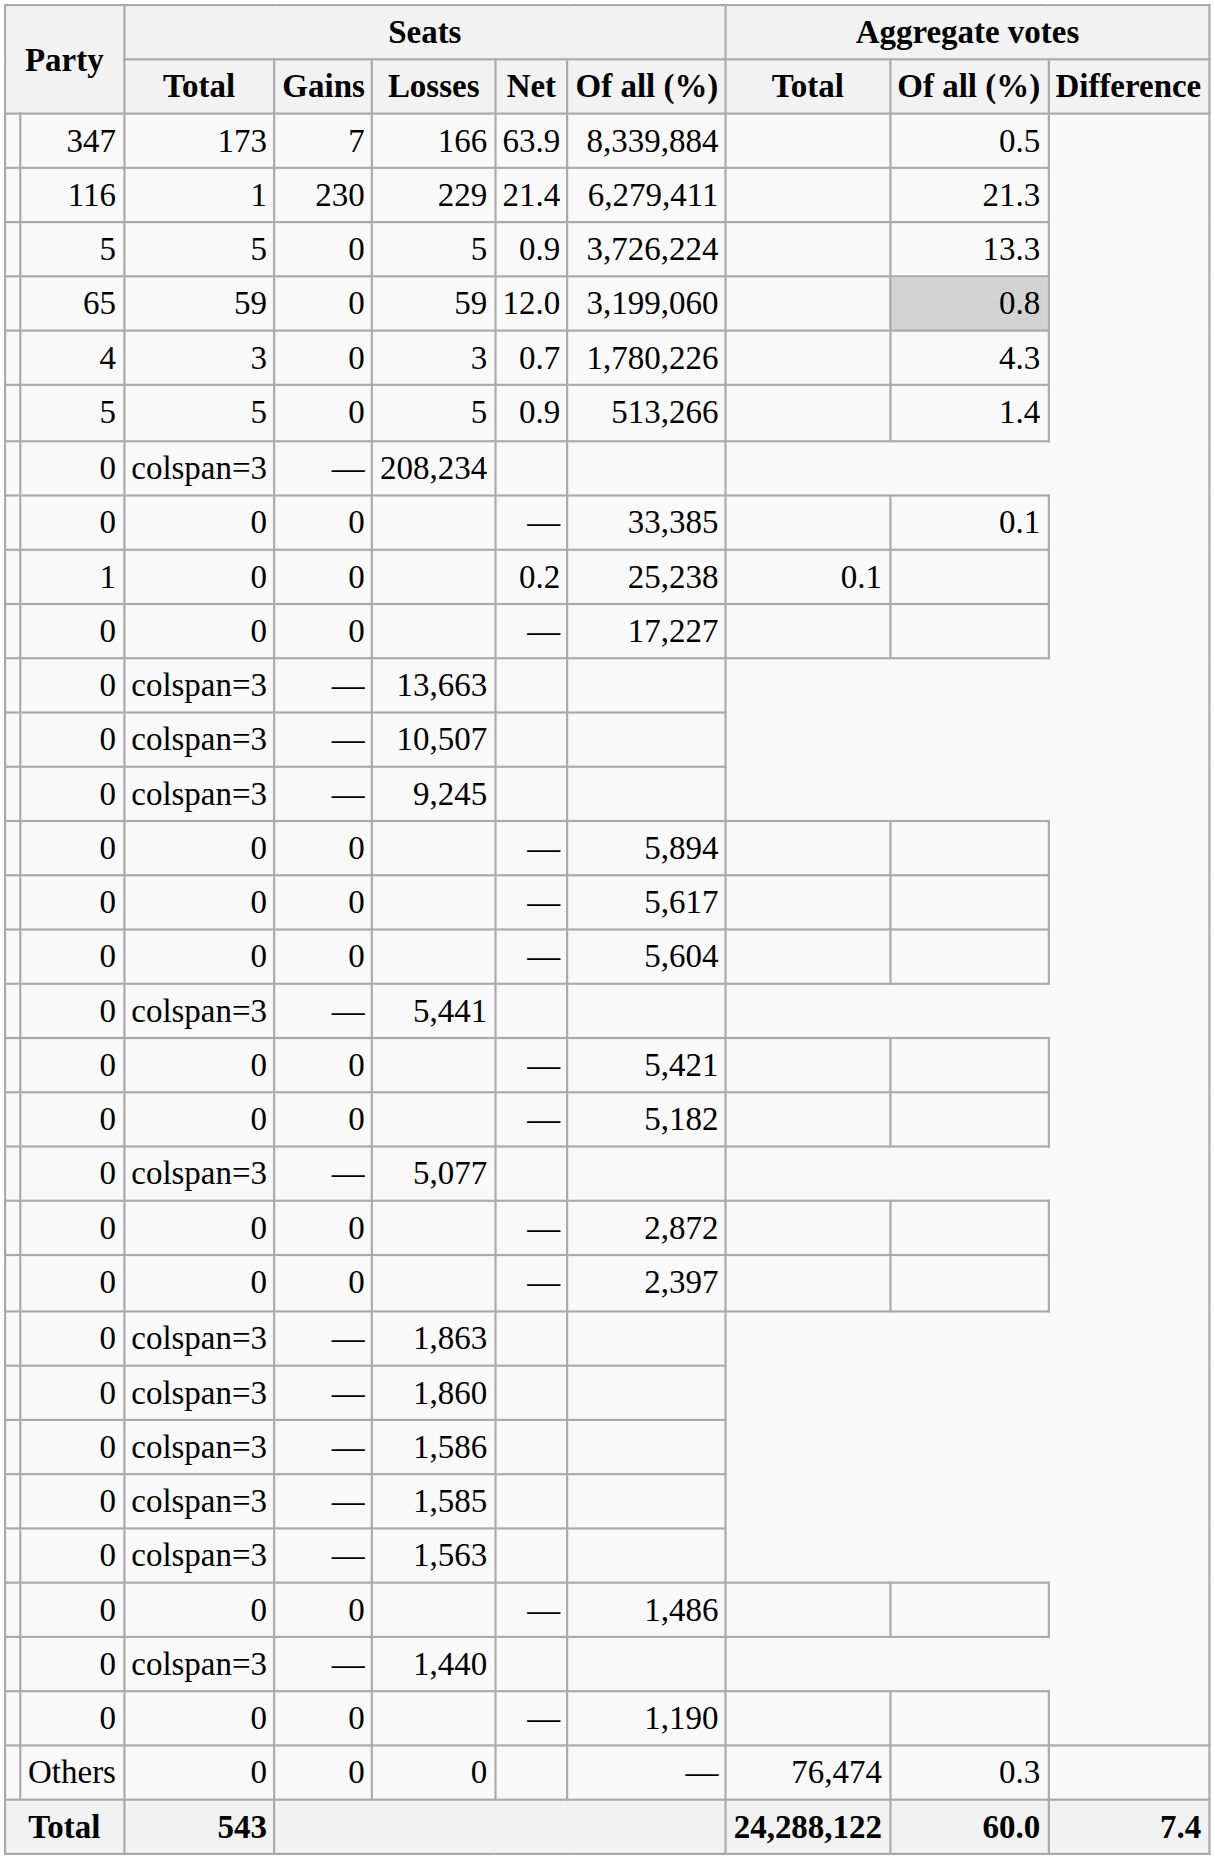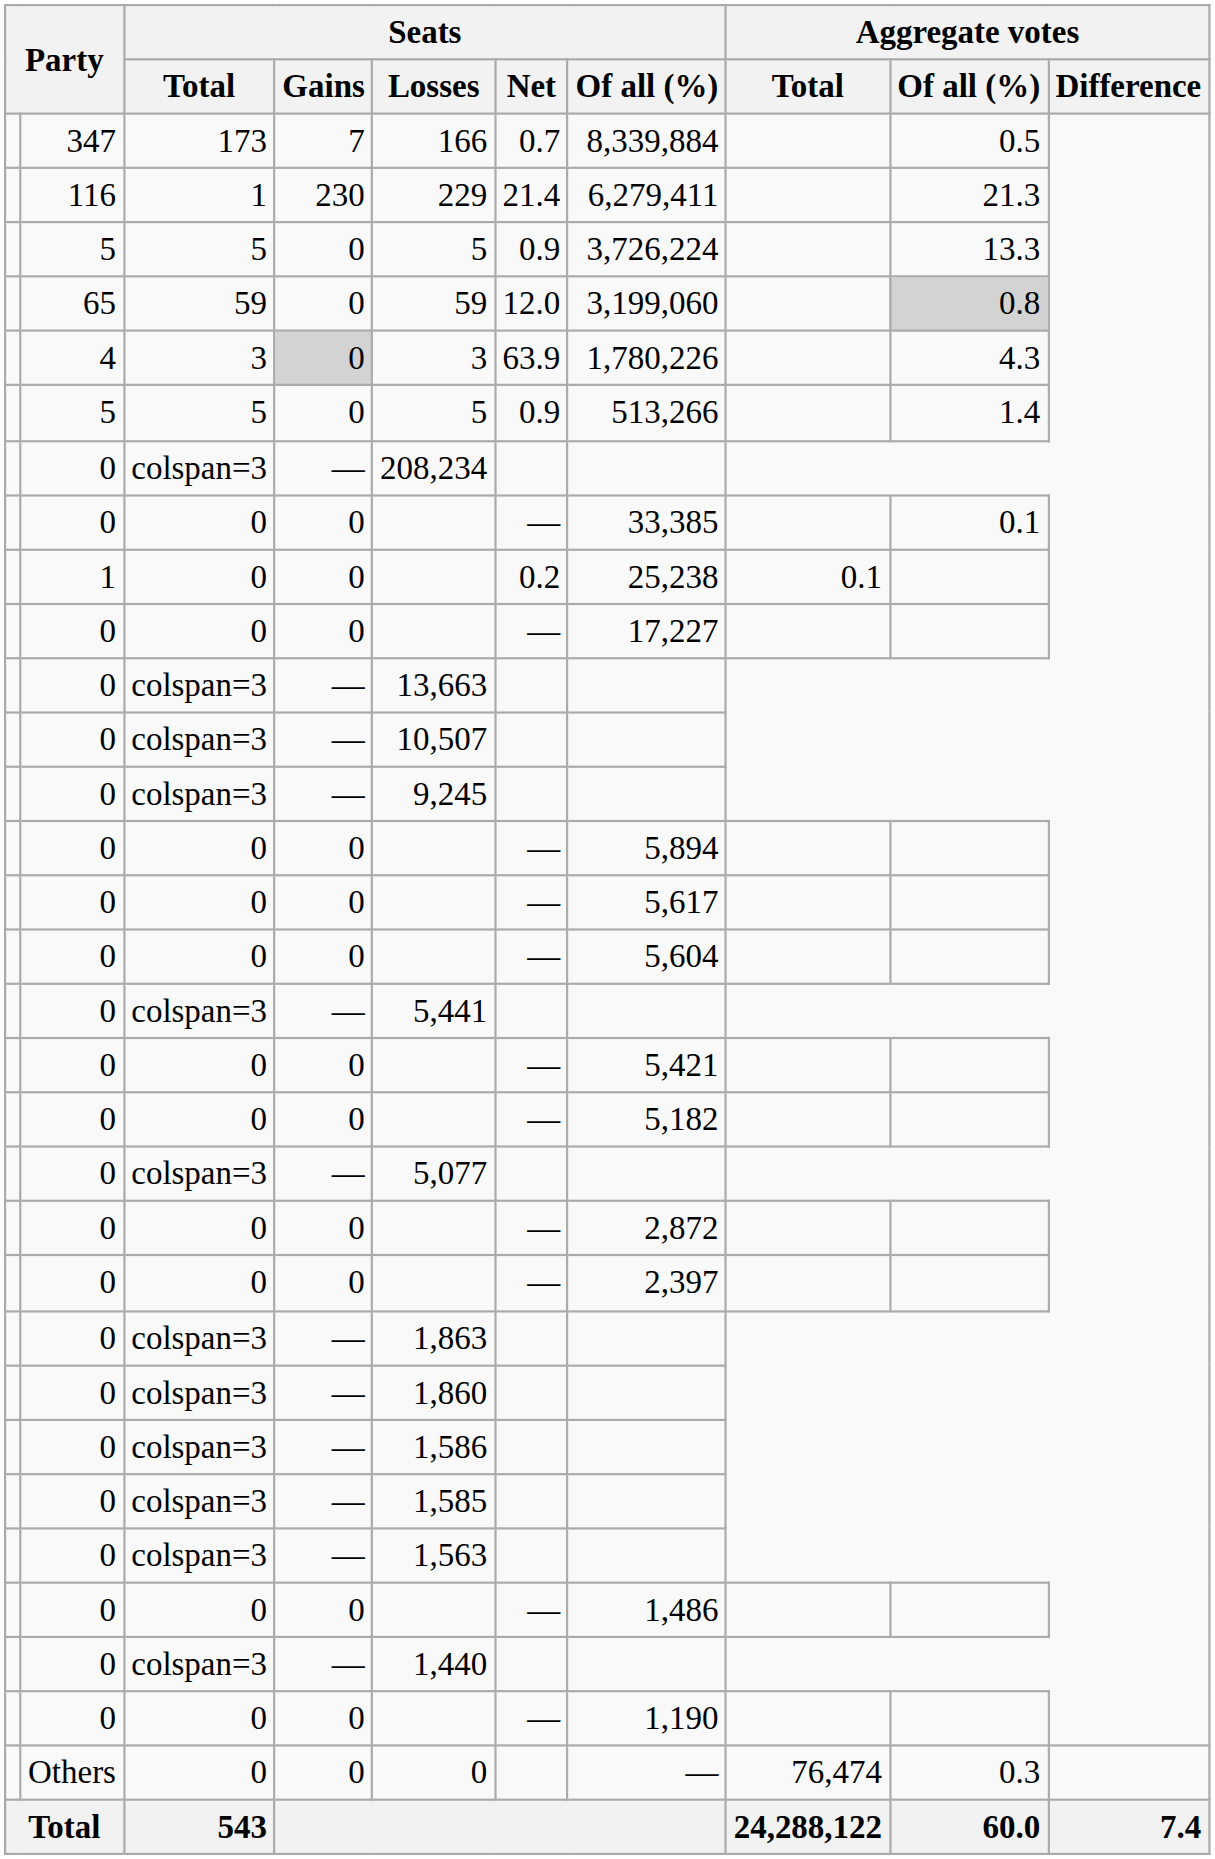347 | Seats / Net: 63.9 -> 0.7
4 | Seats / Gains: no background -> lightgrey background
4 | Seats / Net: 0.7 -> 63.9
